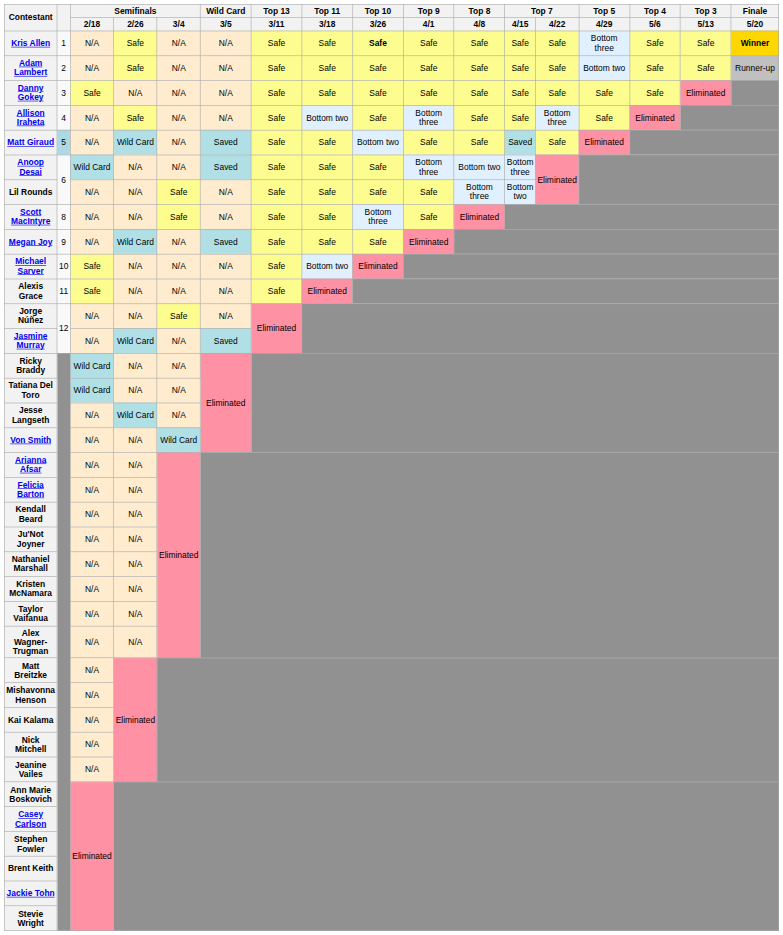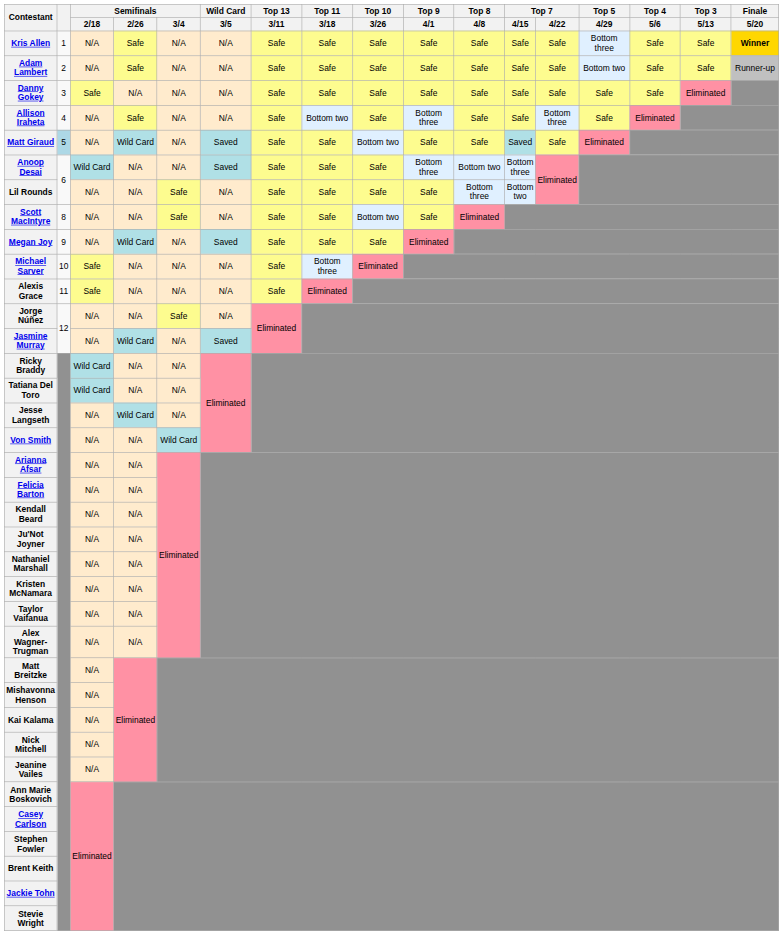Kris Allen | Top 10 / 3/26: bold -> normal
Scott MacIntyre | Top 10 / 3/26: Bottom three -> Bottom two
Michael Sarver | Top 11 / 3/18: Bottom two -> Bottom three
